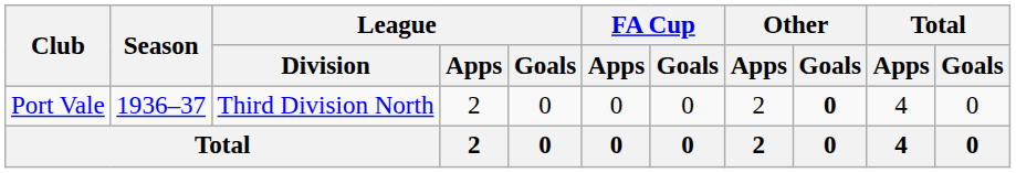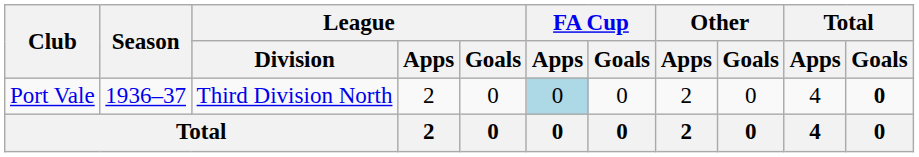Port Vale | FA Cup / Apps: no background -> lightblue background
Port Vale | Other / Goals: bold -> normal
Port Vale | Total / Goals: normal -> bold
